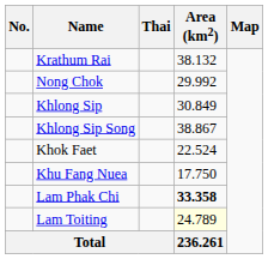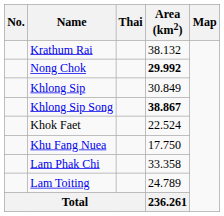Nong Chok | Area (km2): normal -> bold
Khlong Sip Song | Area (km2): normal -> bold
Lam Phak Chi | Area (km2): bold -> normal
Lam Toiting | Area (km2): lightyellow background -> no background
